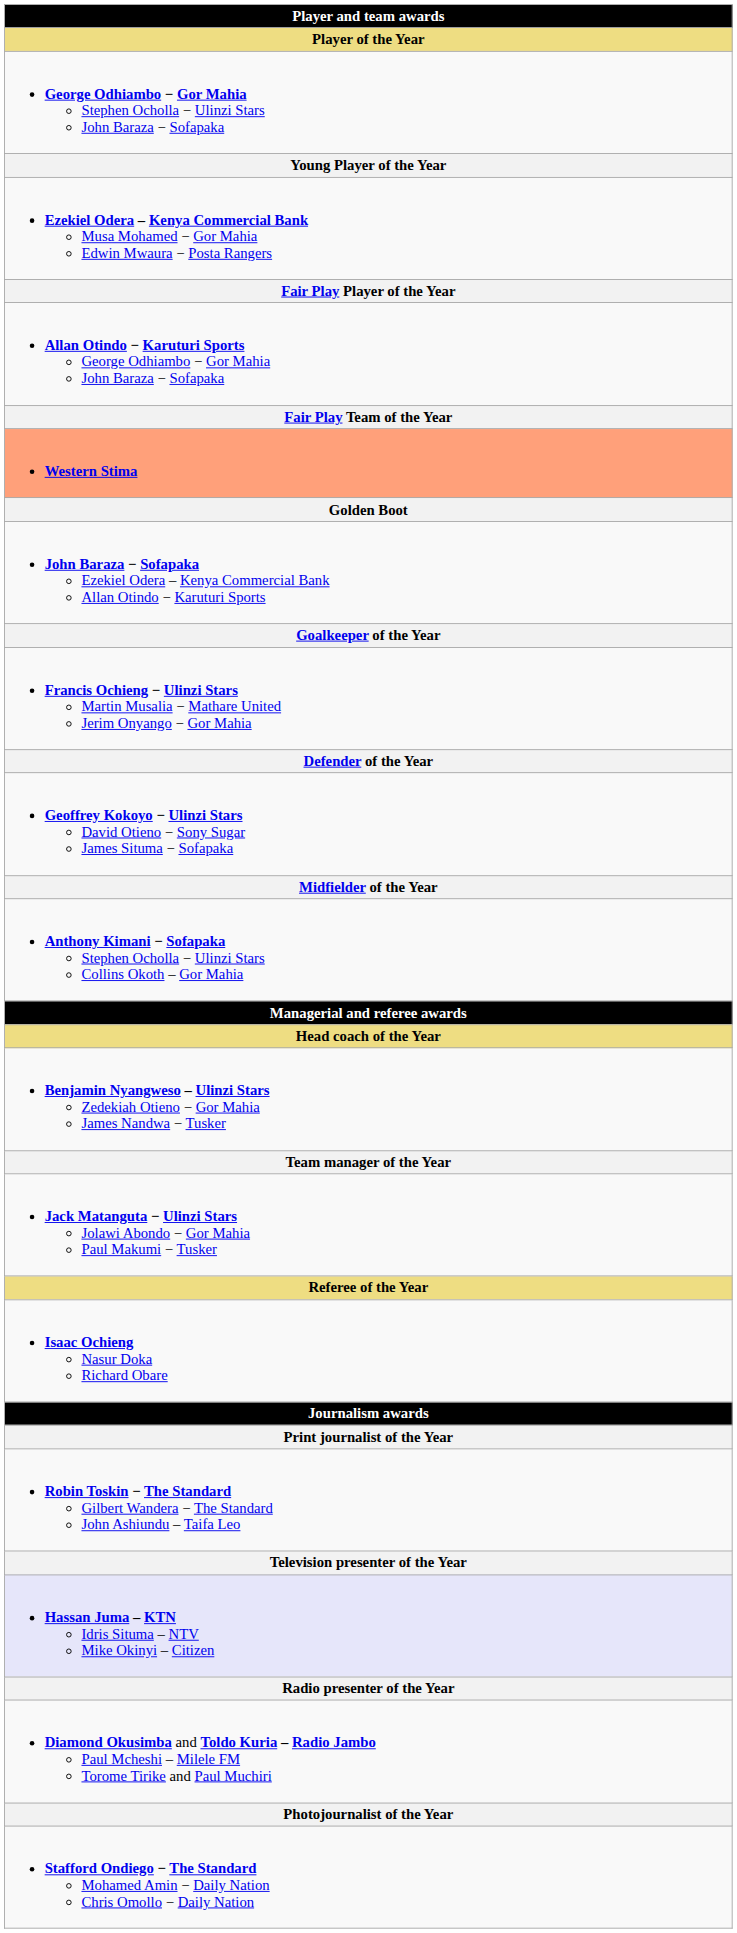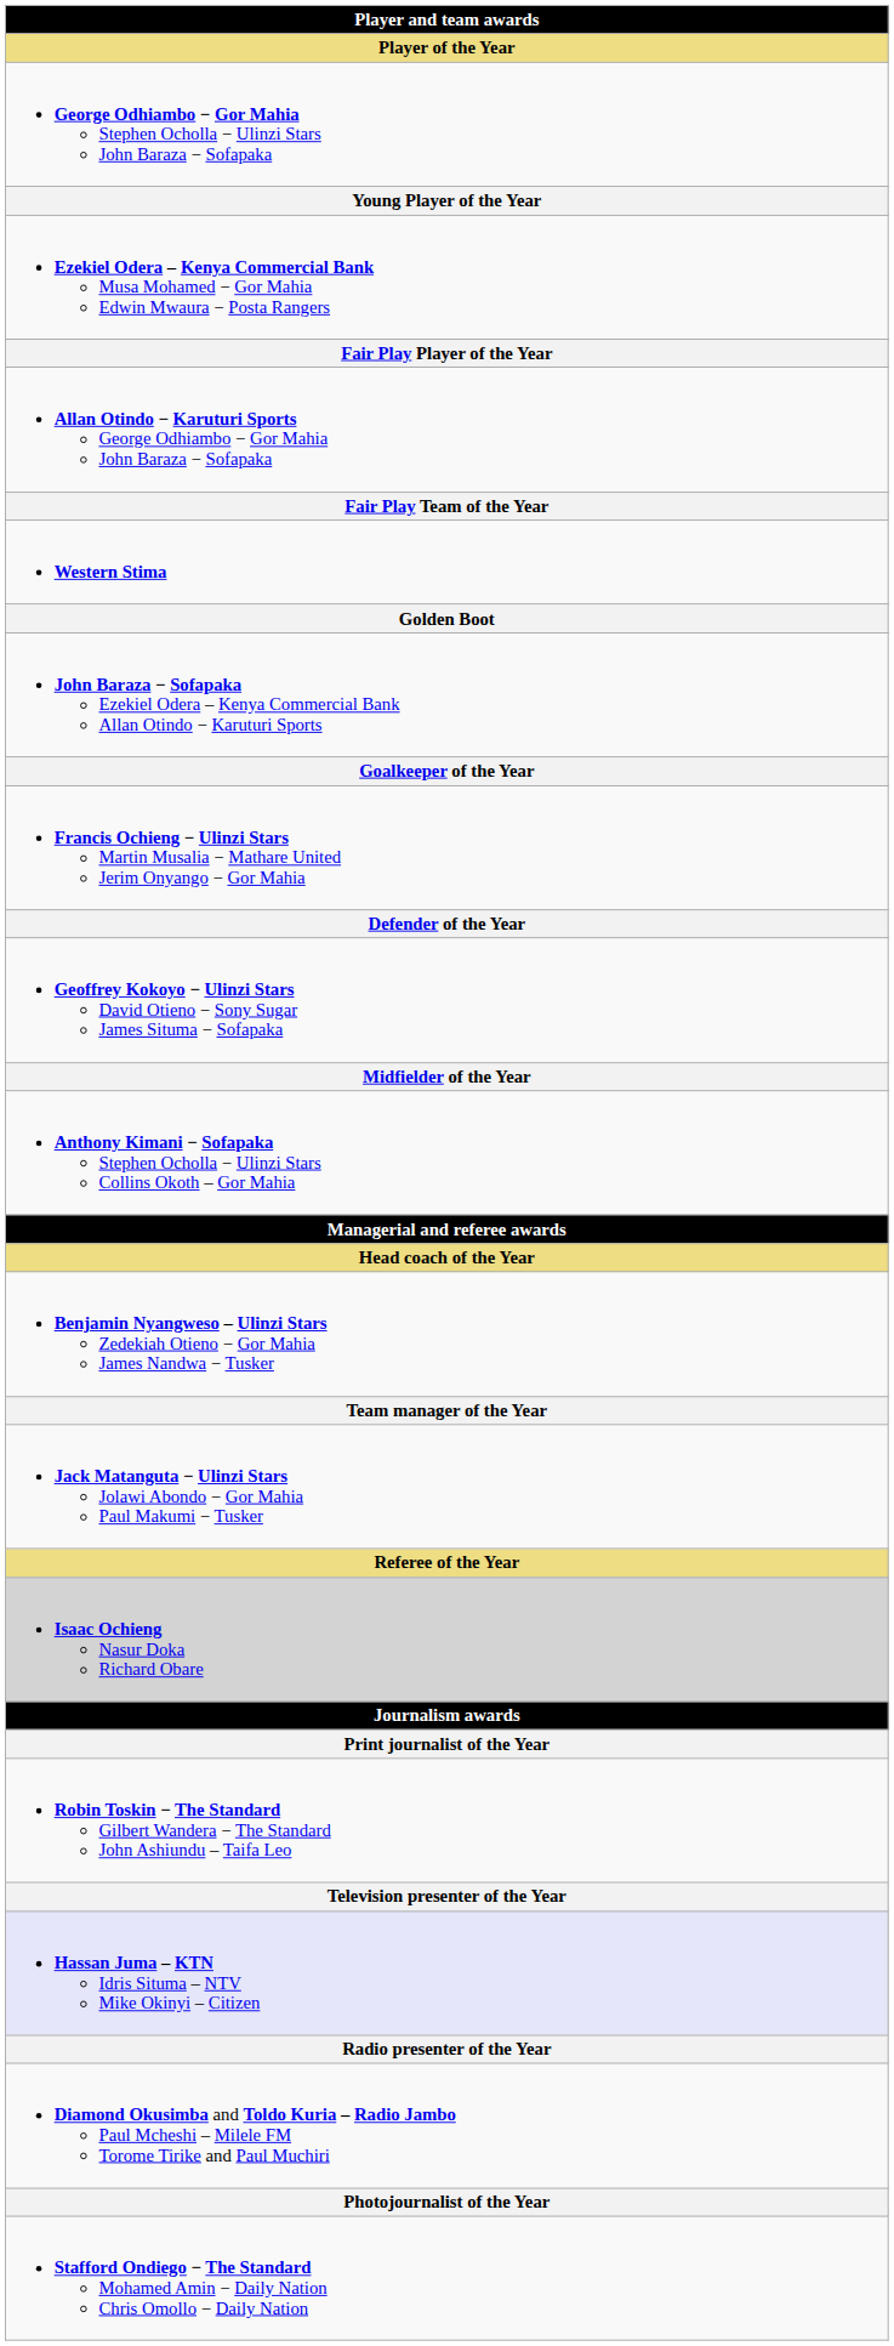row 9 | column 1: lightsalmon background -> no background
row 24 | column 1: no background -> lightgrey background
